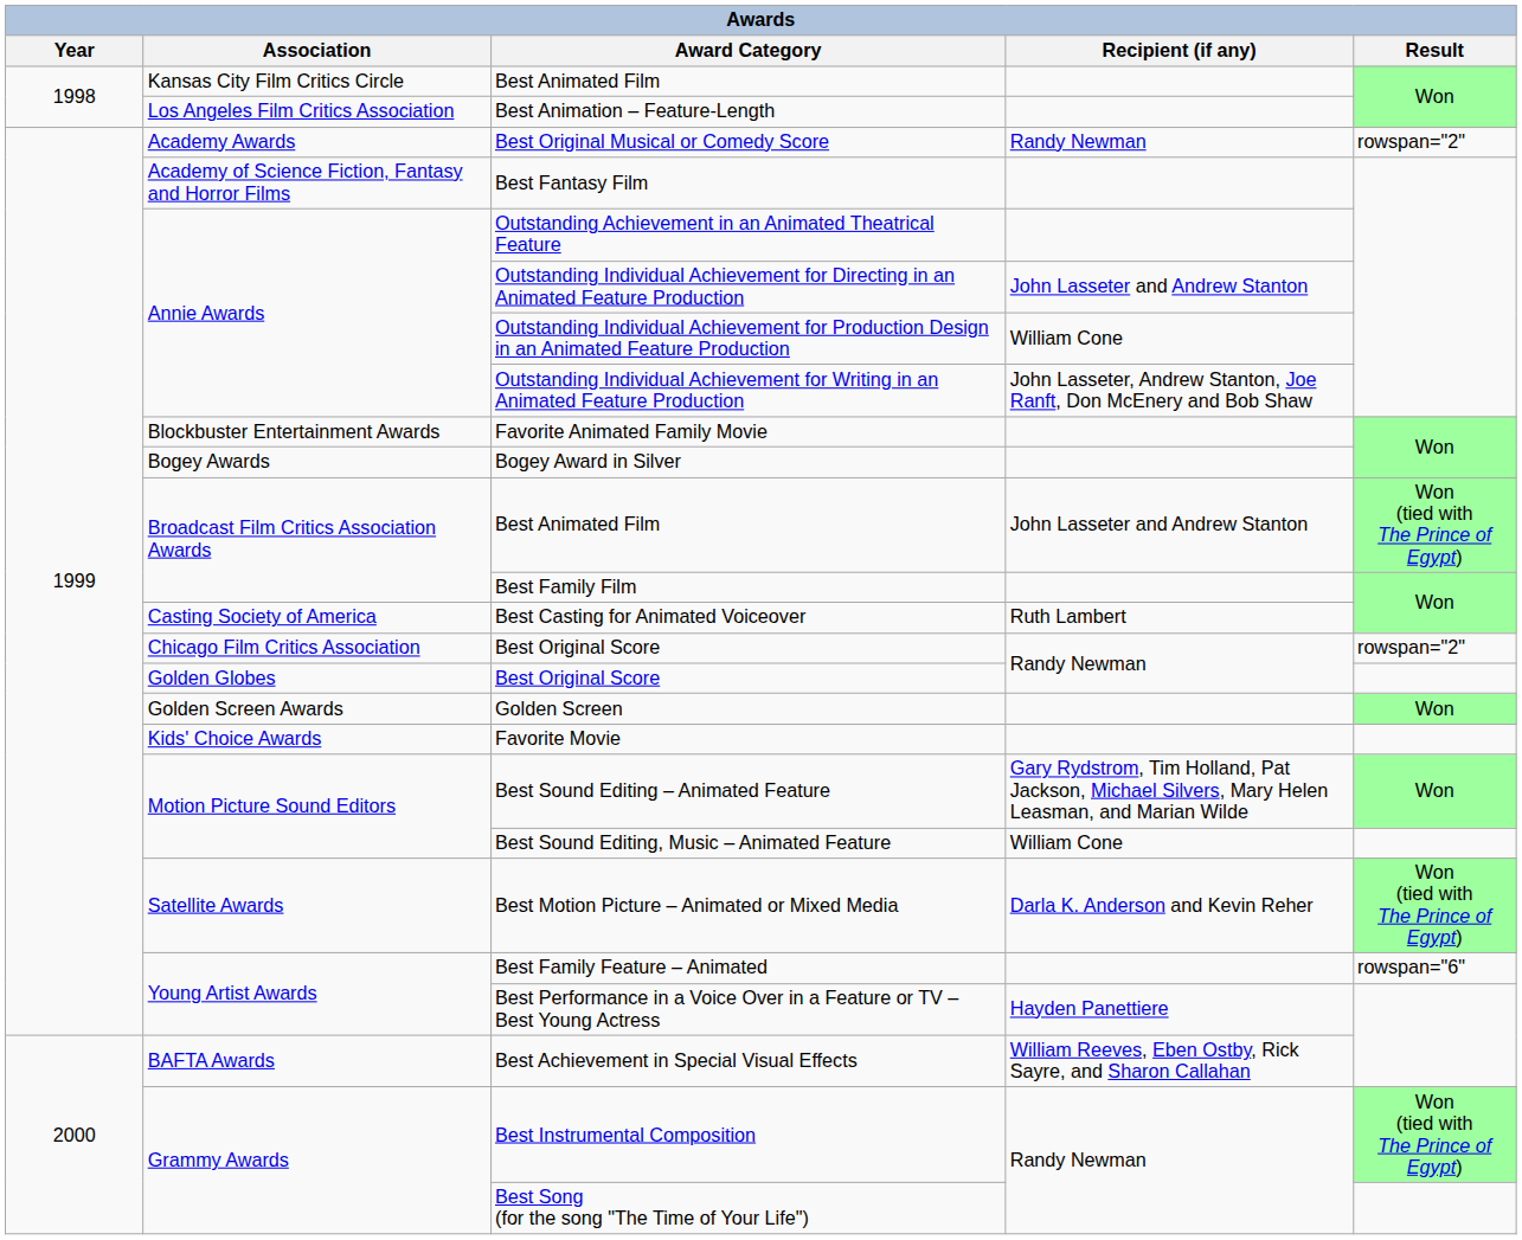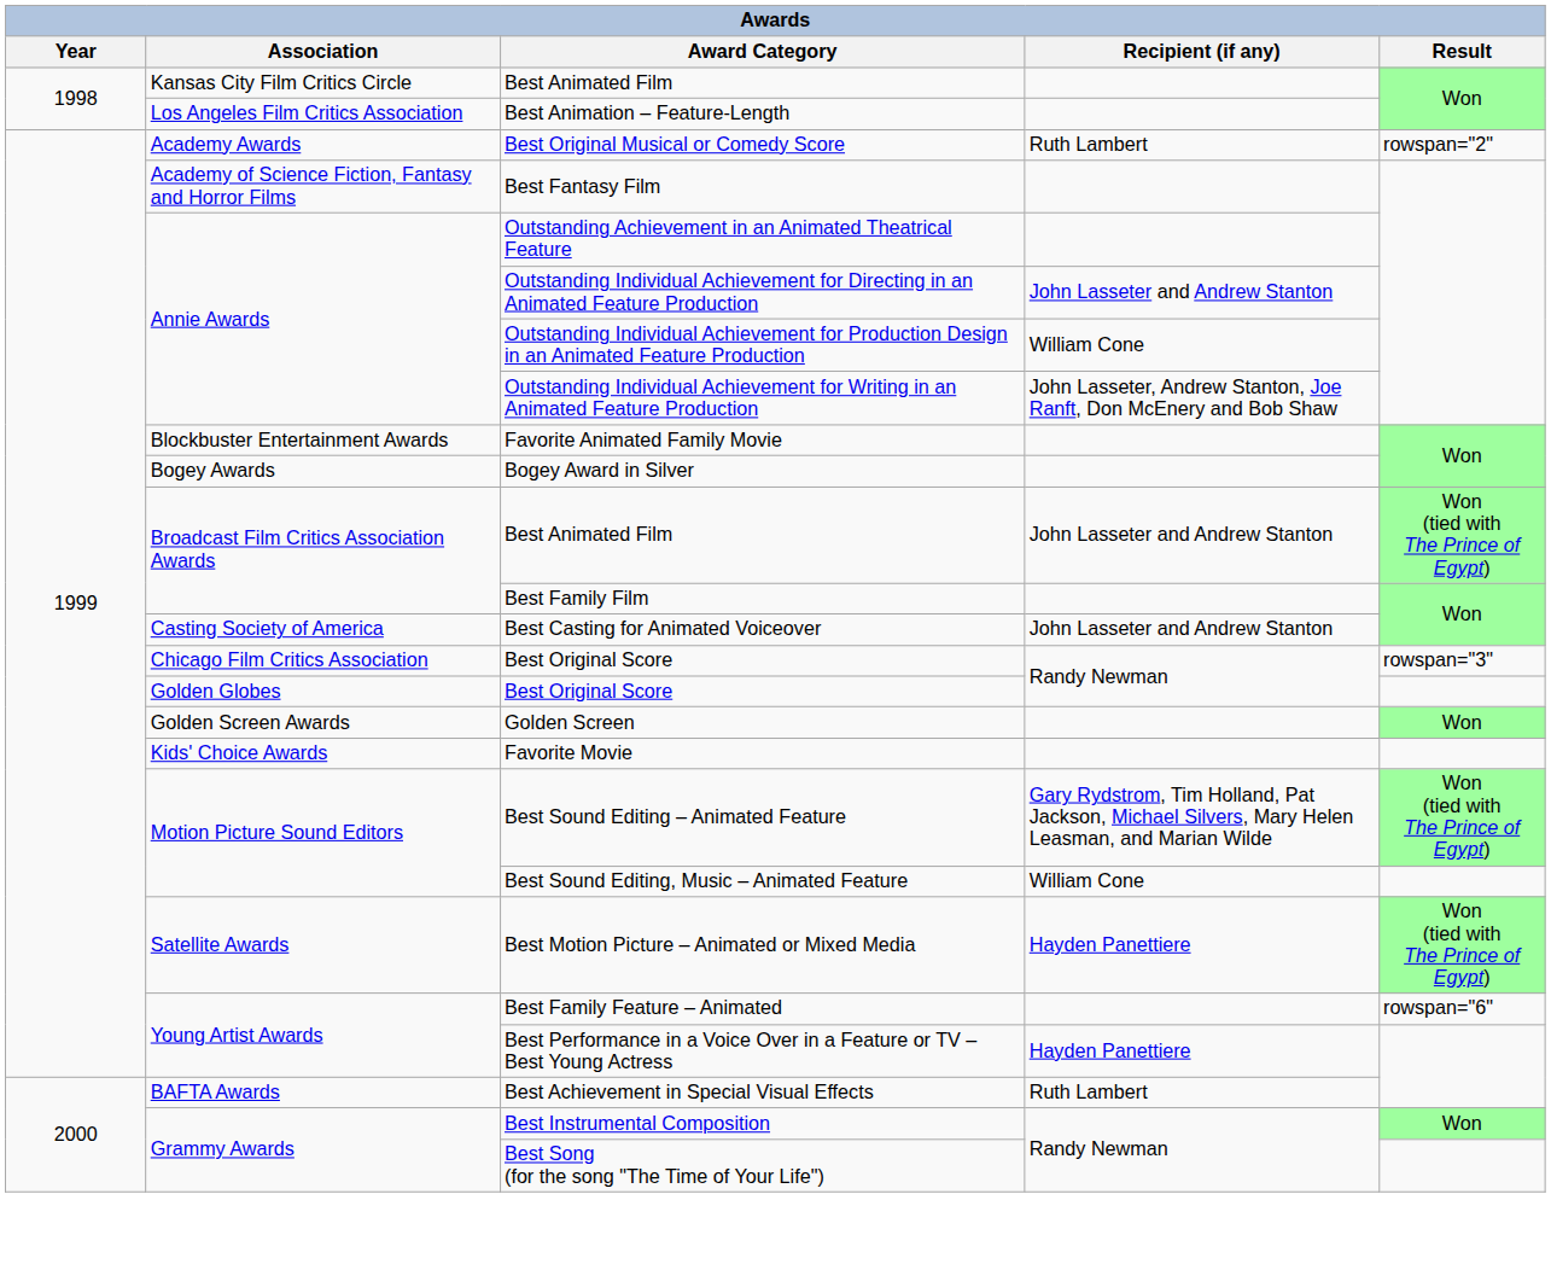Best Original Musical or Comedy Score | Recipient (if any): Randy Newman -> Ruth Lambert
Best Casting for Animated Voiceover | Recipient (if any): Ruth Lambert -> John Lasseter and Andrew Stanton
Chicago Film Critics Association / Best Original Score | Result: rowspan="2" -> rowspan="3"
Best Sound Editing – Animated Feature | Result: Won -> Won (tied with The Prince of Egypt)
Best Motion Picture – Animated or Mixed Media | Recipient (if any): Darla K. Anderson and Kevin Reher -> Hayden Panettiere
Best Achievement in Special Visual Effects | Recipient (if any): William Reeves, Eben Ostby, Rick Sayre, and Sharon Callahan -> Ruth Lambert
Best Instrumental Composition | Result: Won (tied with The Prince of Egypt) -> Won
